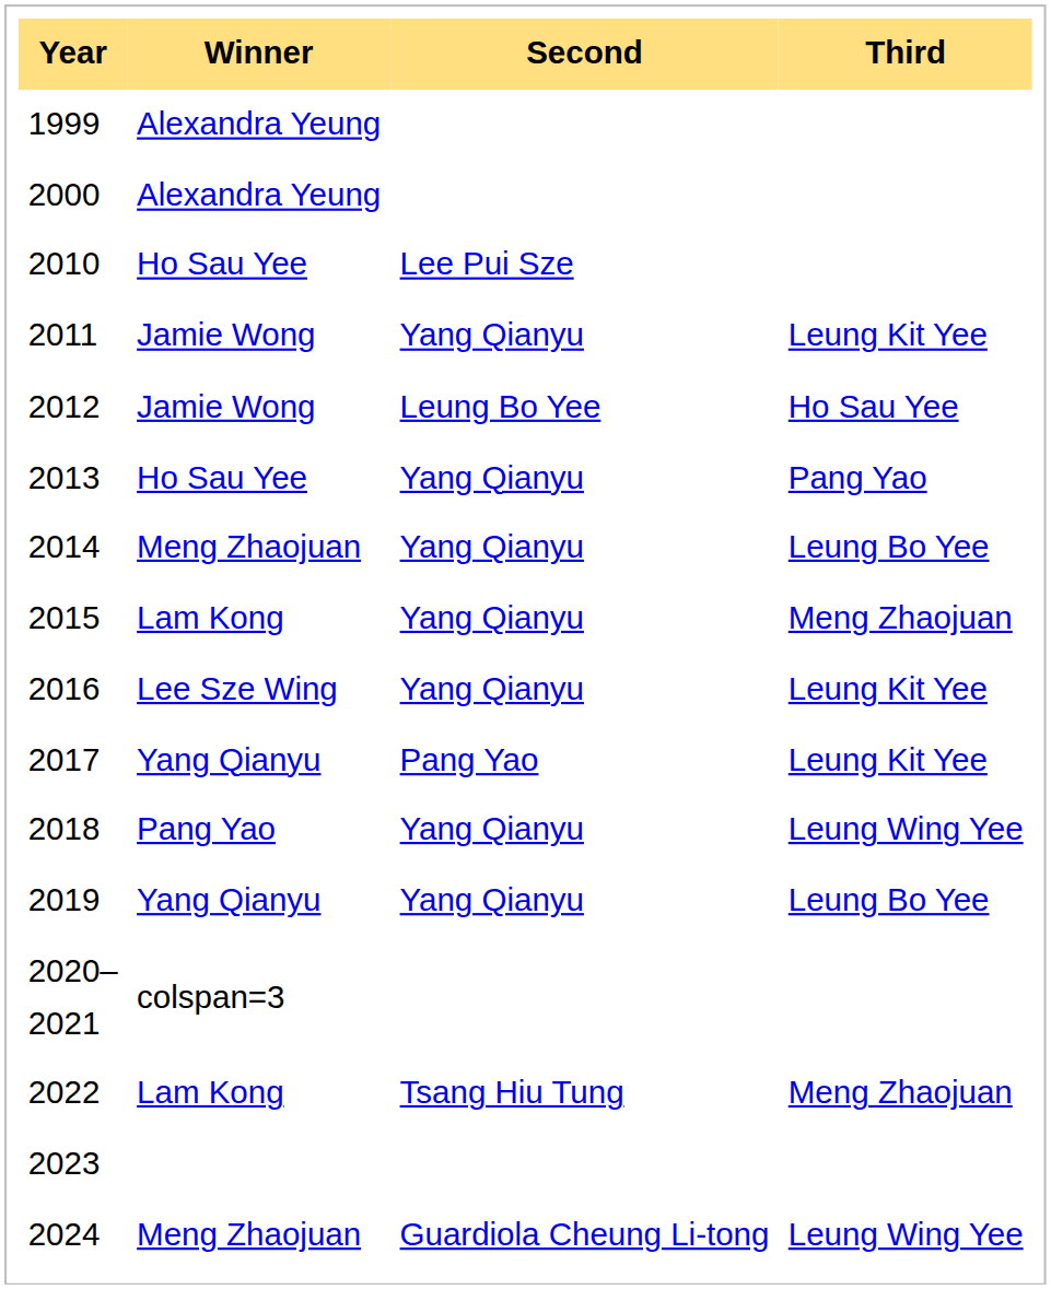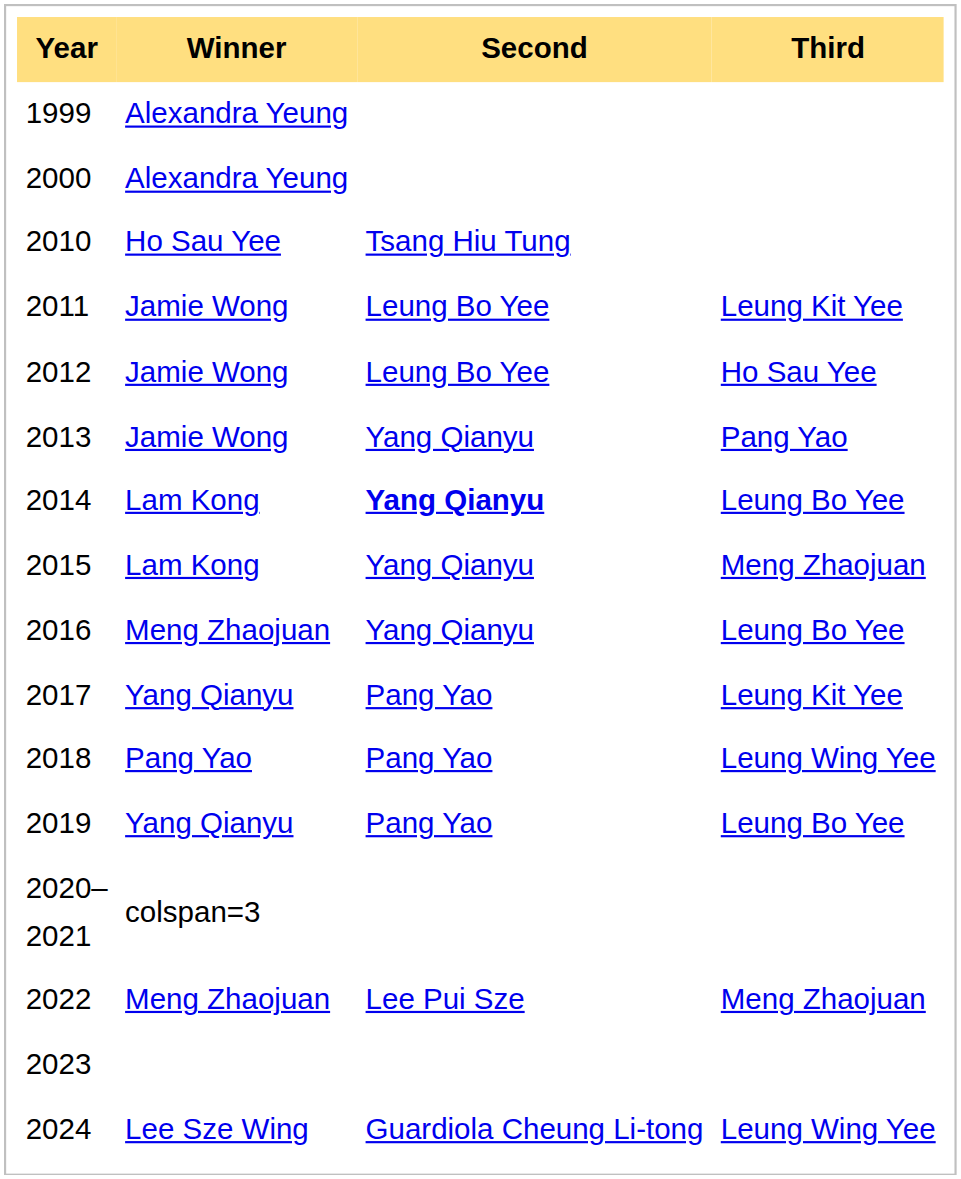2010 | Second: Lee Pui Sze -> Tsang Hiu Tung
2011 | Second: Yang Qianyu -> Leung Bo Yee
2013 | Winner: Ho Sau Yee -> Jamie Wong
2014 | Winner: Meng Zhaojuan -> Lam Kong
2014 | Second: normal -> bold
2016 | Winner: Lee Sze Wing -> Meng Zhaojuan
2016 | Third: Leung Kit Yee -> Leung Bo Yee
2018 | Second: Yang Qianyu -> Pang Yao
2019 | Second: Yang Qianyu -> Pang Yao
2022 | Winner: Lam Kong -> Meng Zhaojuan
2022 | Second: Tsang Hiu Tung -> Lee Pui Sze
2024 | Winner: Meng Zhaojuan -> Lee Sze Wing
